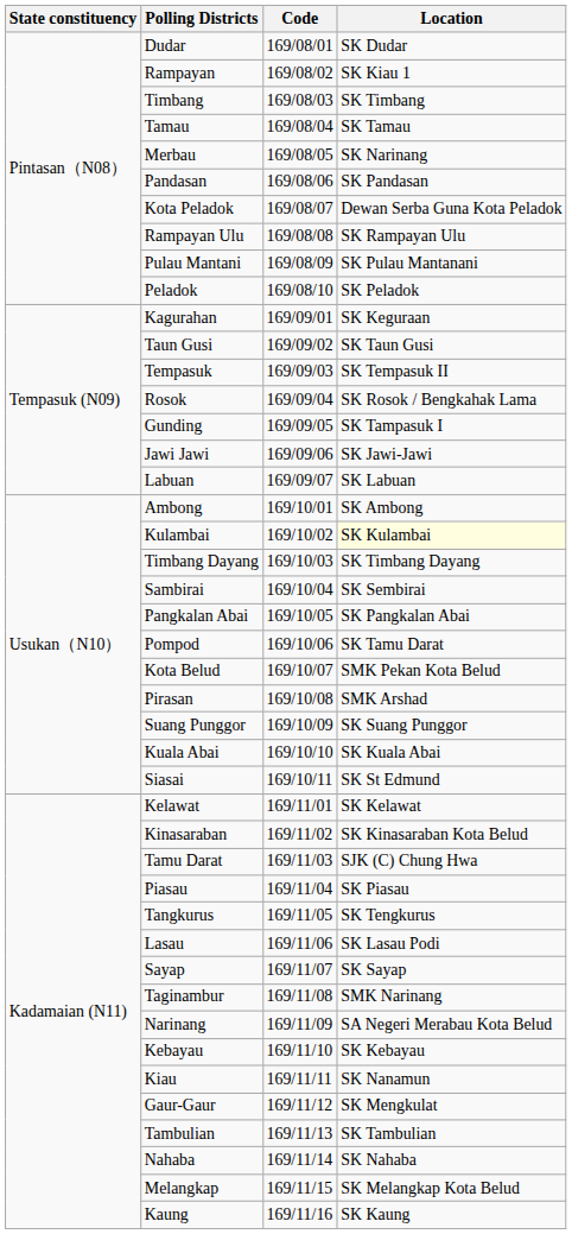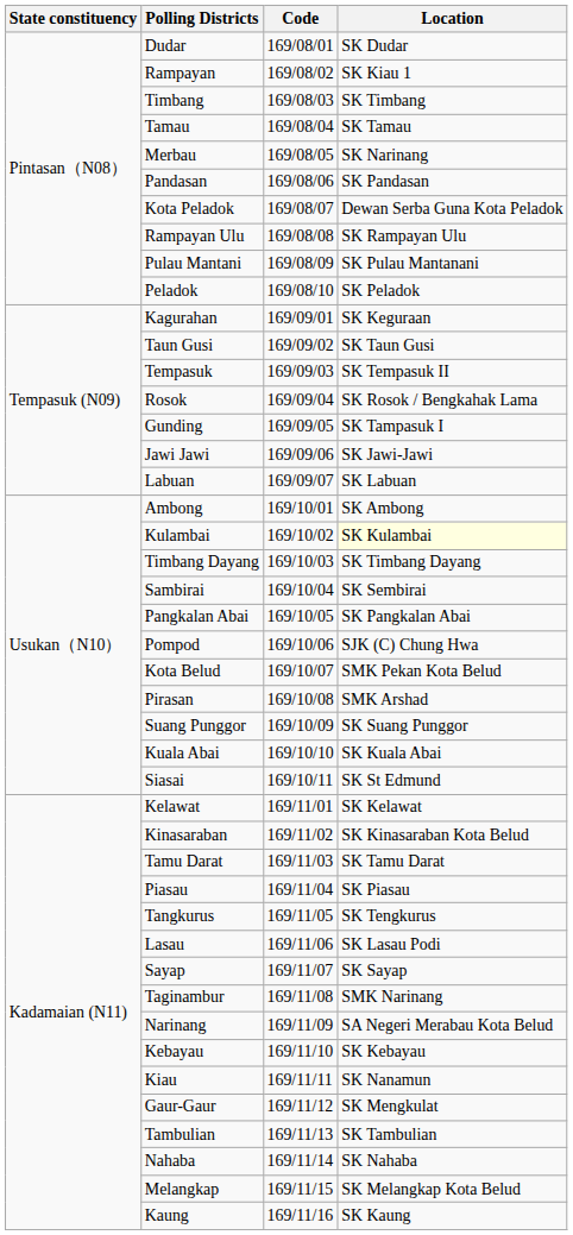Pompod | Location: SK Tamu Darat -> SJK (C) Chung Hwa
Tamu Darat | Location: SJK (C) Chung Hwa -> SK Tamu Darat
